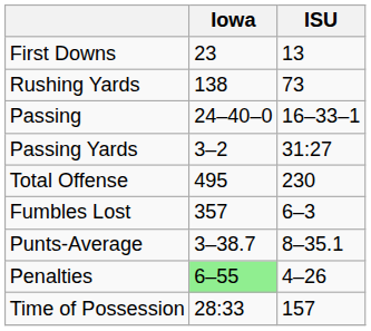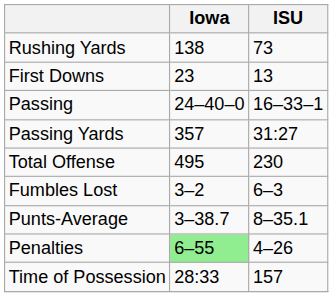rows swapped: First Downs <-> Rushing Yards
Passing Yards | Iowa: 3–2 -> 357
Fumbles Lost | Iowa: 357 -> 3–2
